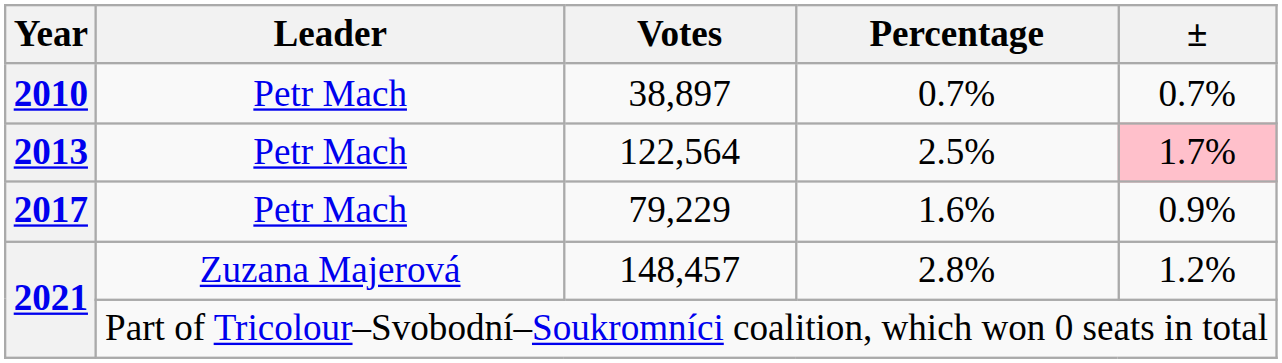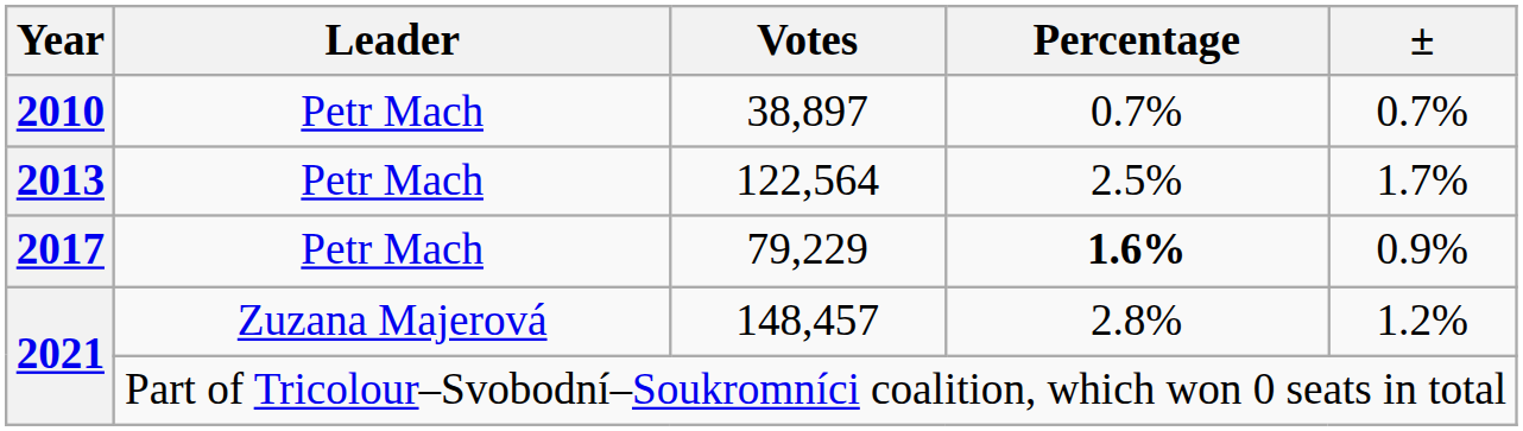122,564 | ±: pink background -> no background
79,229 | Percentage: normal -> bold
